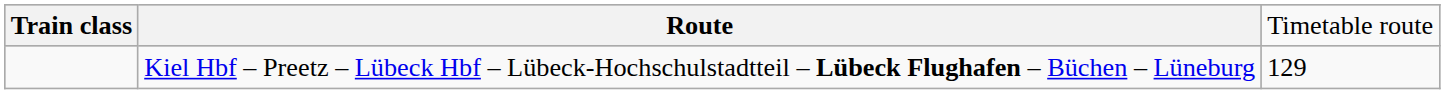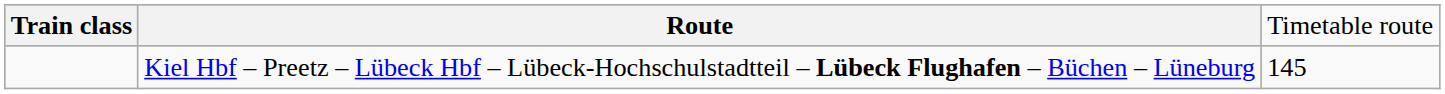row 2 | column 3: 129 -> 145
